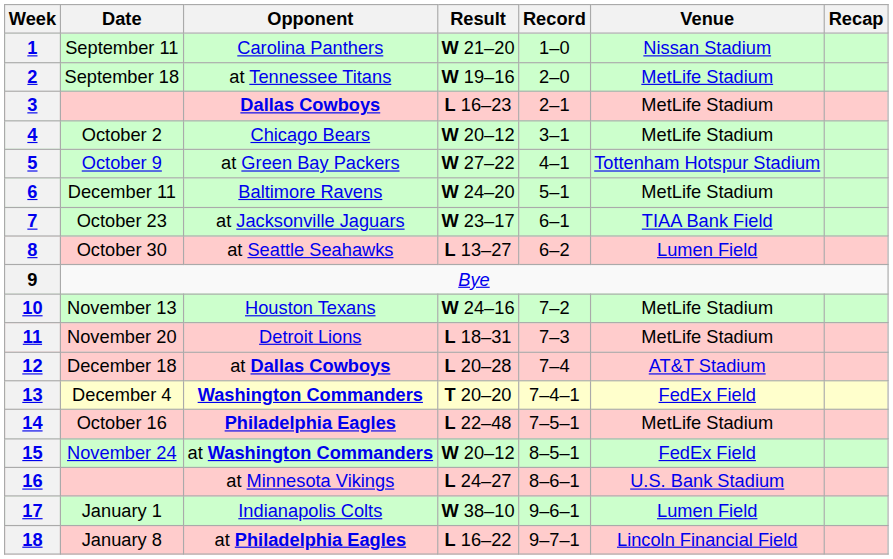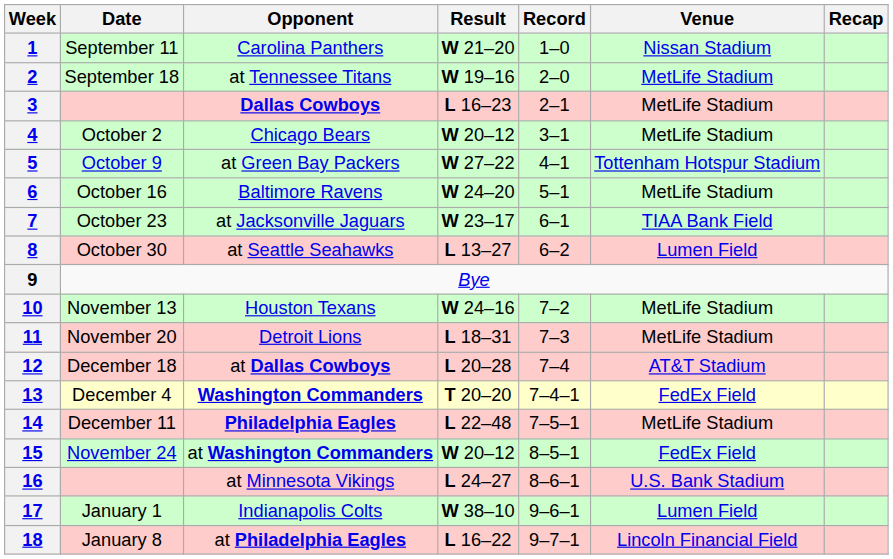6 | Date: December 11 -> October 16
14 | Date: October 16 -> December 11
